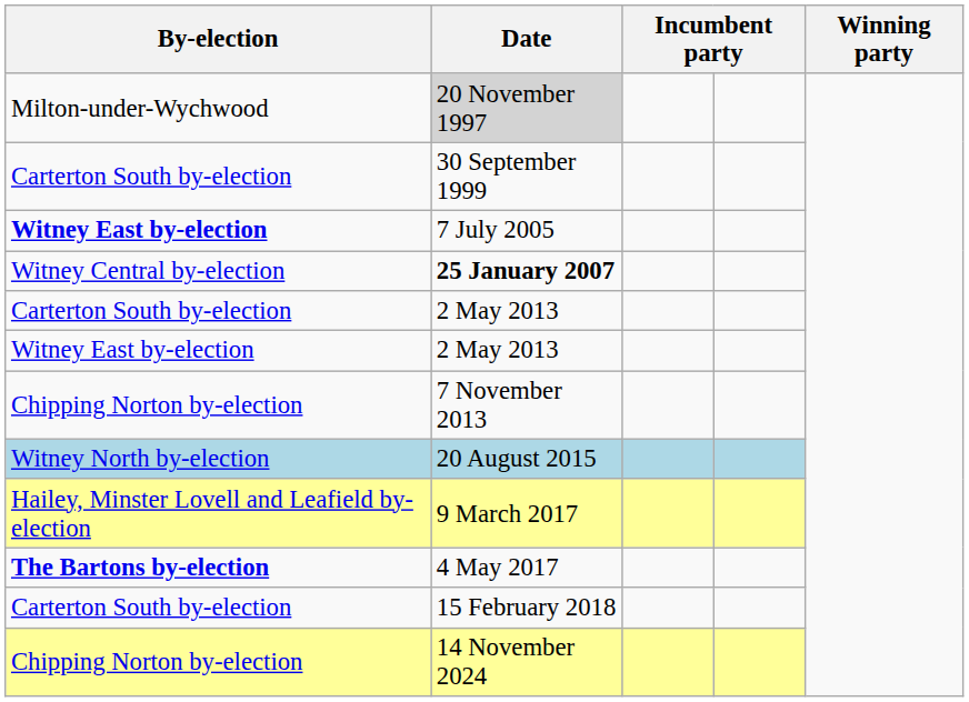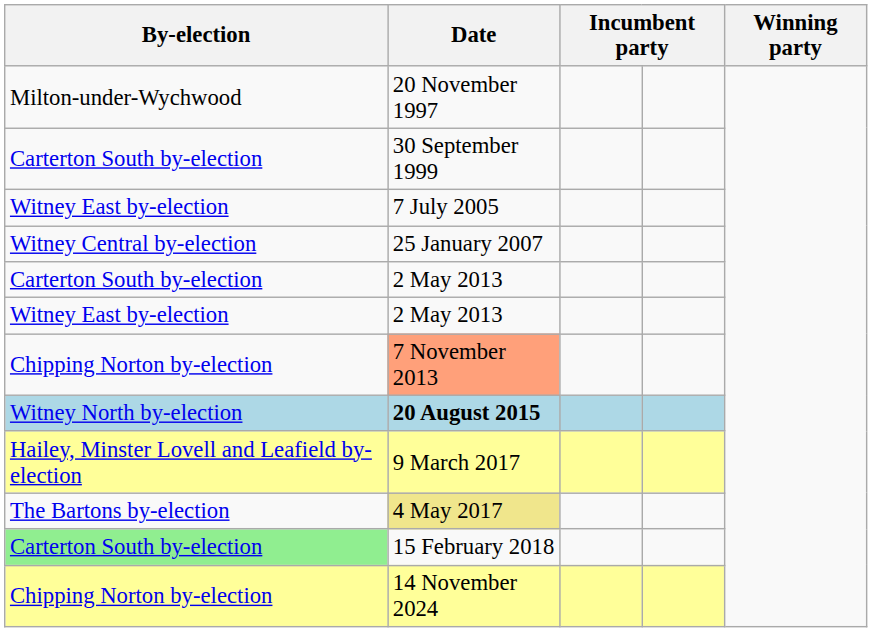20 November 1997 | Date: lightgrey background -> no background
7 July 2005 | By-election: bold -> normal
25 January 2007 | Date: bold -> normal
7 November 2013 | Date: no background -> lightsalmon background
20 August 2015 | Date: normal -> bold
4 May 2017 | By-election: bold -> normal
4 May 2017 | Date: no background -> khaki background
15 February 2018 | By-election: no background -> lightgreen background
